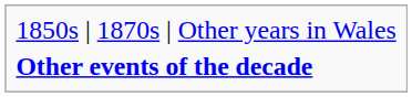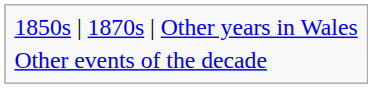row 2 | column 1: bold -> normal
